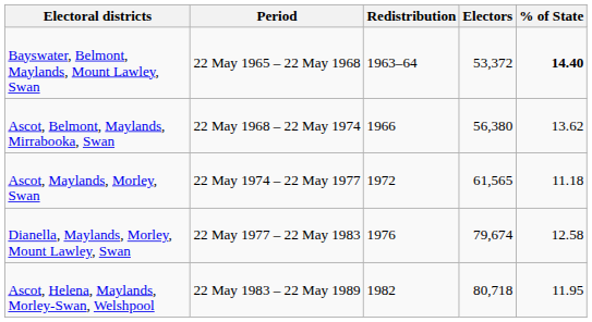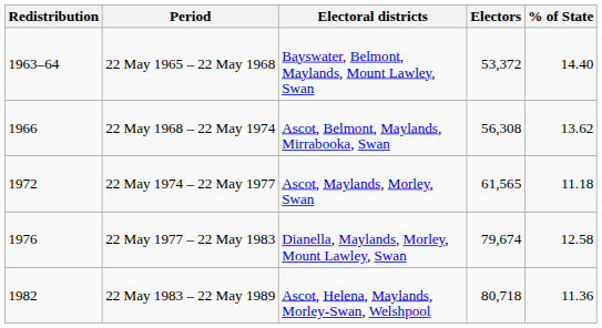columns swapped: Redistribution <-> Electoral districts
22 May 1965 – 22 May 1968 | % of State: bold -> normal
22 May 1968 – 22 May 1974 | Electors: 56,380 -> 56,308
22 May 1983 – 22 May 1989 | % of State: 11.95 -> 11.36
